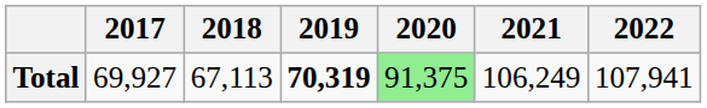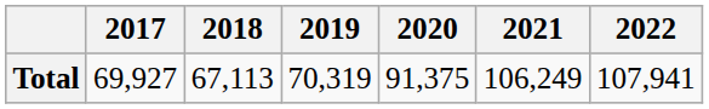row 2 | 2019: bold -> normal
row 2 | 2020: lightgreen background -> no background
